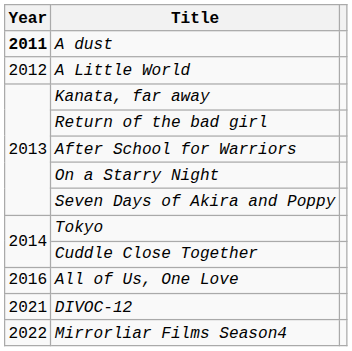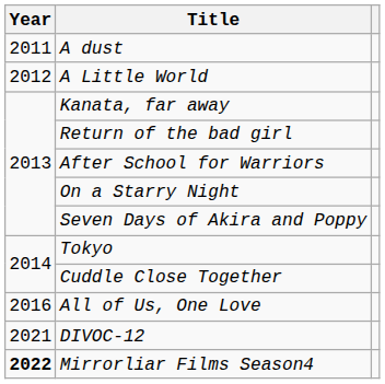A dust | Year: bold -> normal
Mirrorliar Films Season4 | Year: normal -> bold
